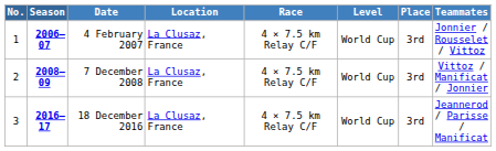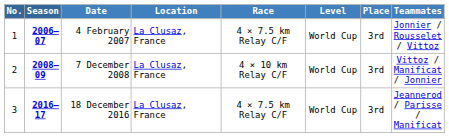7 December 2008 | Race: 4 × 7.5 km Relay C/F -> 4 × 10 km Relay C/F
